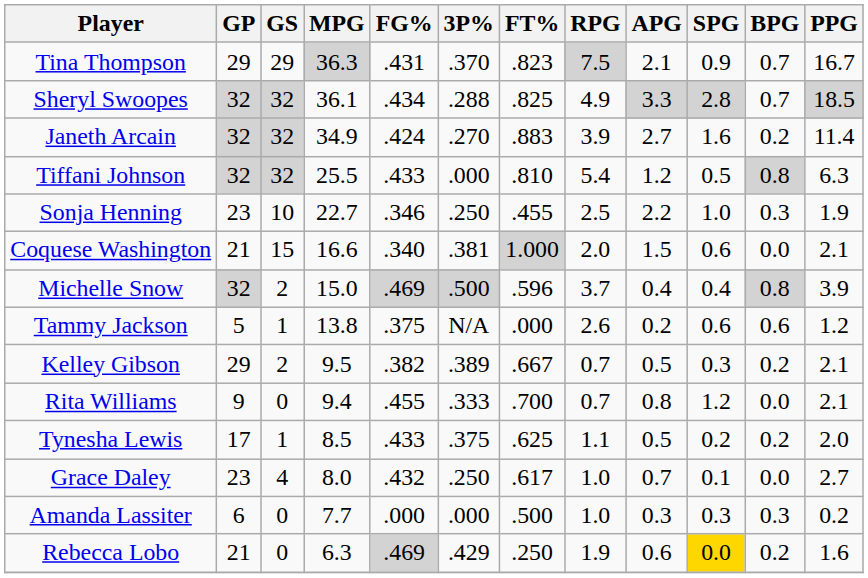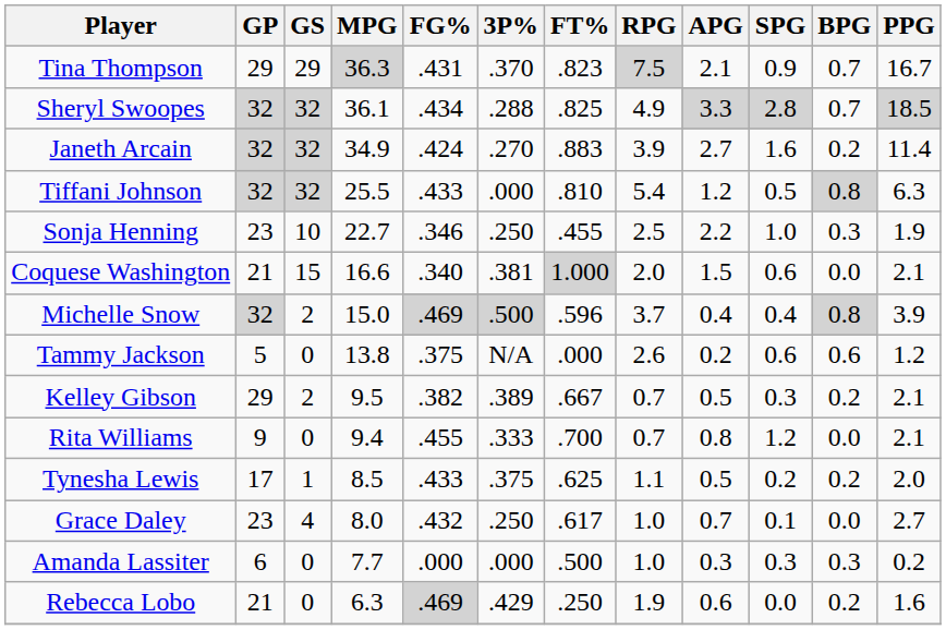Tammy Jackson | GS: 1 -> 0
Rebecca Lobo | SPG: gold background -> no background
